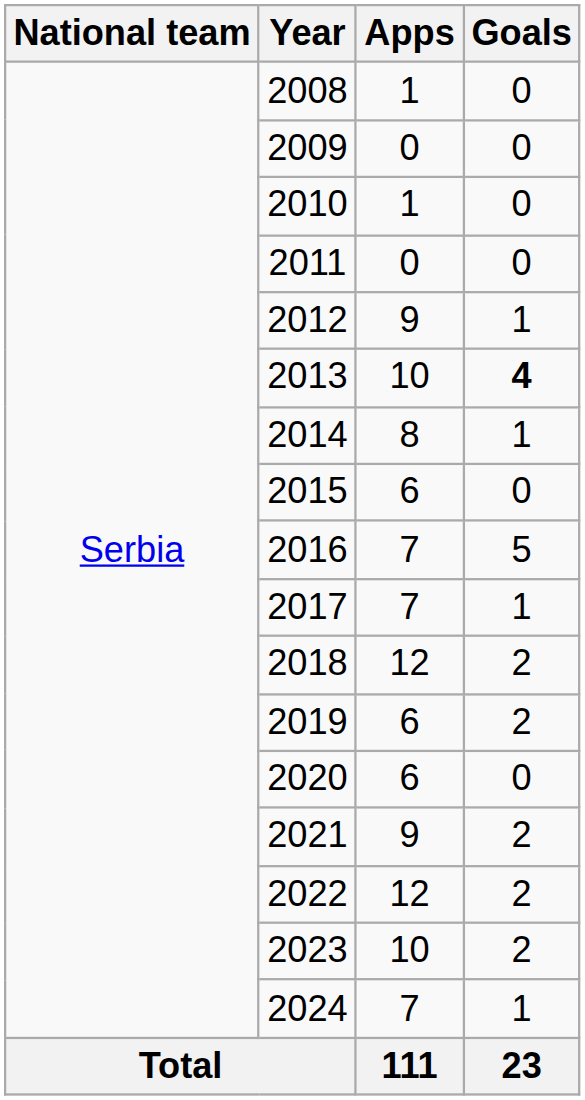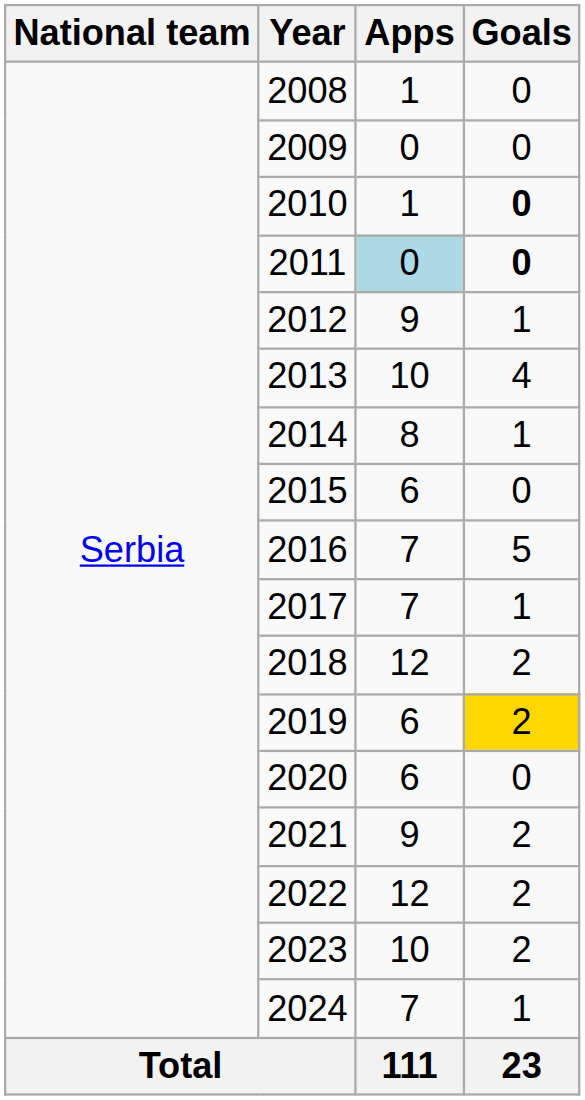2010 | Goals: normal -> bold
2011 | Apps: no background -> lightblue background
2011 | Goals: normal -> bold
2013 | Goals: bold -> normal
2019 | Goals: no background -> gold background
